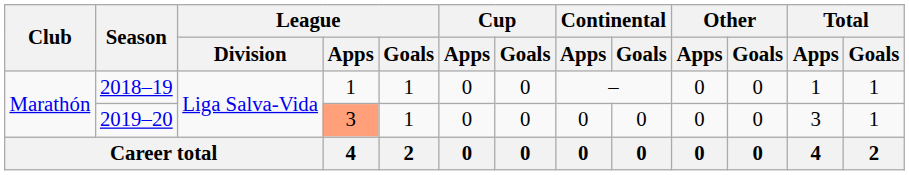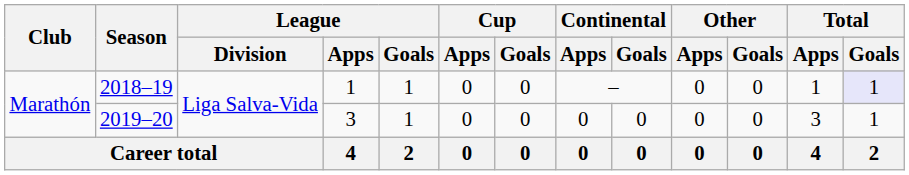2018–19 | Total / Goals: no background -> lavender background
2019–20 | League / Apps: lightsalmon background -> no background
